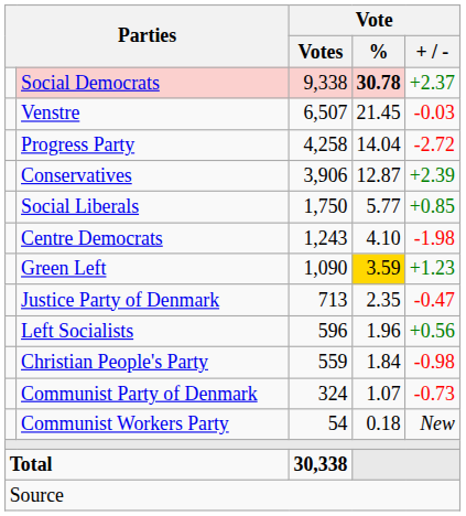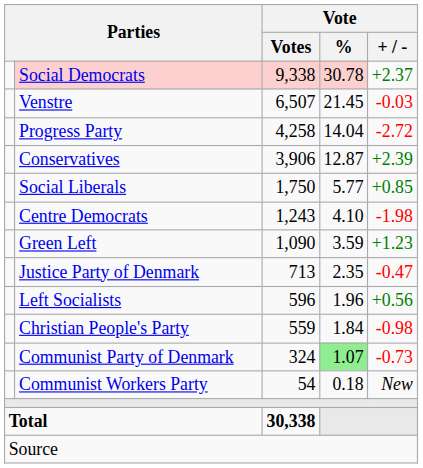Social Democrats | Vote / %: bold -> normal
Green Left | Vote / %: gold background -> no background
Communist Party of Denmark | Vote / %: no background -> lightgreen background
